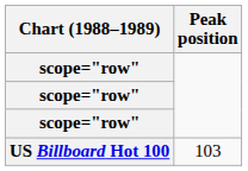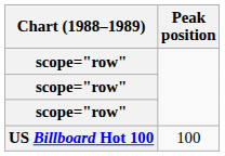US Billboard Hot 100 | Peak position: 103 -> 100
